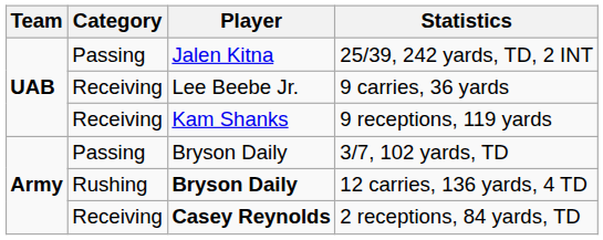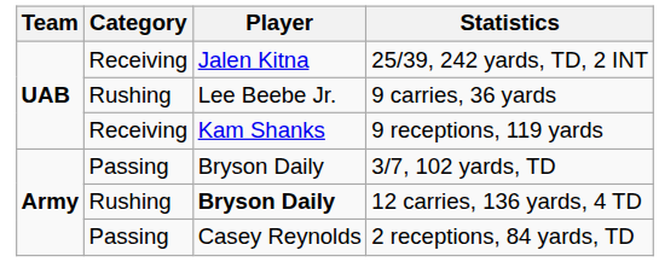25/39, 242 yards, TD, 2 INT | Category: Passing -> Receiving
9 carries, 36 yards | Category: Receiving -> Rushing
2 receptions, 84 yards, TD | Category: Receiving -> Passing
2 receptions, 84 yards, TD | Player: bold -> normal
